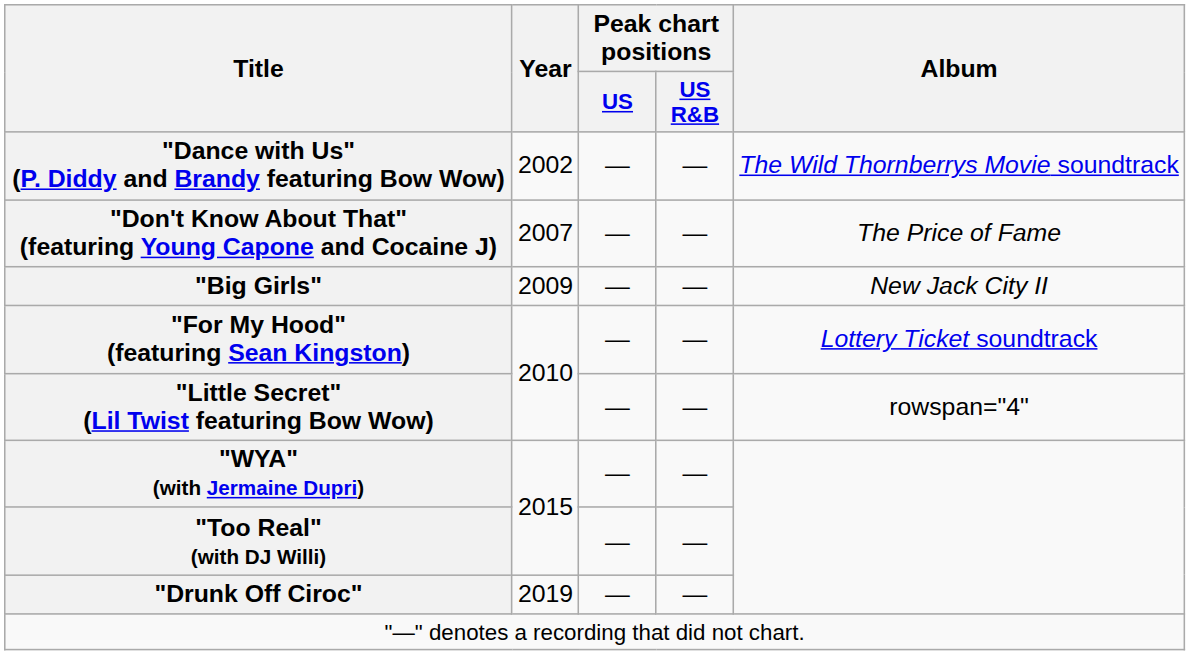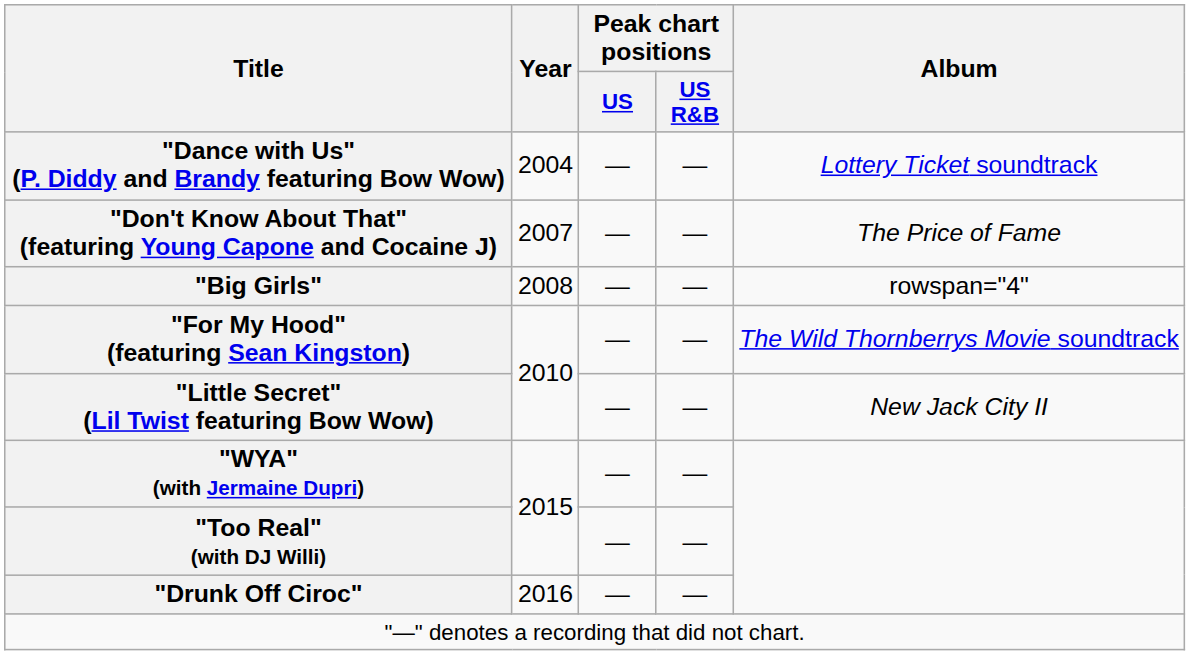"Dance with Us" (P. Diddy and Brandy featuring Bow Wow) | Year: 2002 -> 2004
"Dance with Us" (P. Diddy and Brandy featuring Bow Wow) | Album: The Wild Thornberrys Movie soundtrack -> Lottery Ticket soundtrack
"Big Girls" | Year: 2009 -> 2008
"Big Girls" | Album: New Jack City II -> rowspan="4"
"For My Hood" (featuring Sean Kingston) | Album: Lottery Ticket soundtrack -> The Wild Thornberrys Movie soundtrack
"Little Secret" (Lil Twist featuring Bow Wow) | Album: rowspan="4" -> New Jack City II
"Drunk Off Ciroc" | Year: 2019 -> 2016
